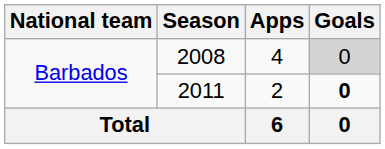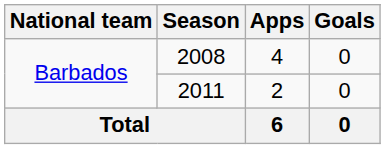2008 | Goals: lightgrey background -> no background
2011 | Goals: bold -> normal
